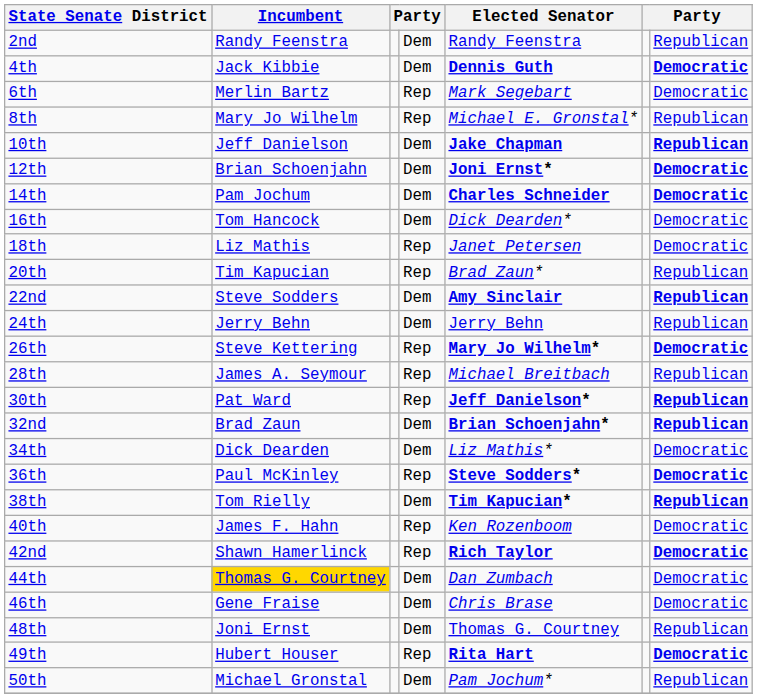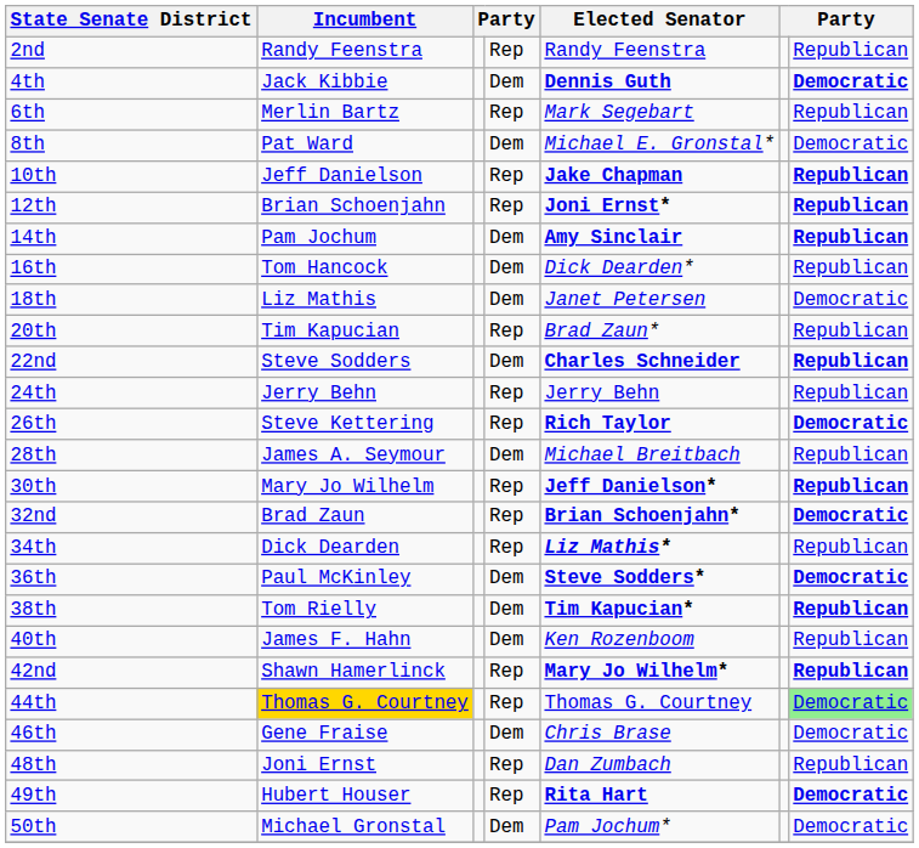2nd | column 4: Dem -> Rep
6th | column 7: Democratic -> Republican
8th | Incumbent: Mary Jo Wilhelm -> Pat Ward
8th | column 4: Rep -> Dem
8th | column 7: Republican -> Democratic
10th | column 4: Dem -> Rep
12th | column 4: Dem -> Rep
12th | column 7: Democratic -> Republican
14th | Elected Senator: Charles Schneider -> Amy Sinclair
14th | column 7: Democratic -> Republican
16th | column 7: Democratic -> Republican
18th | column 4: Rep -> Dem
22nd | Elected Senator: Amy Sinclair -> Charles Schneider
24th | column 4: Dem -> Rep
26th | Elected Senator: Mary Jo Wilhelm* -> Rich Taylor
28th | column 4: Rep -> Dem
30th | Incumbent: Pat Ward -> Mary Jo Wilhelm
32nd | column 4: Dem -> Rep
32nd | column 7: Republican -> Democratic
34th | column 4: Dem -> Rep
34th | Elected Senator: normal -> bold
34th | column 7: Democratic -> Republican
36th | column 4: Rep -> Dem
40th | column 4: Rep -> Dem
40th | column 7: Democratic -> Republican
42nd | Elected Senator: Rich Taylor -> Mary Jo Wilhelm*
42nd | column 7: Democratic -> Republican
44th | column 4: Dem -> Rep
44th | Elected Senator: Dan Zumbach -> Thomas G. Courtney
44th | column 7: no background -> lightgreen background
48th | column 4: Dem -> Rep
48th | Elected Senator: Thomas G. Courtney -> Dan Zumbach
50th | column 7: Republican -> Democratic
